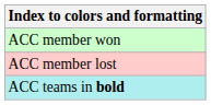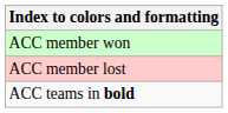row 4 | column 1: paleturquoise background -> no background
